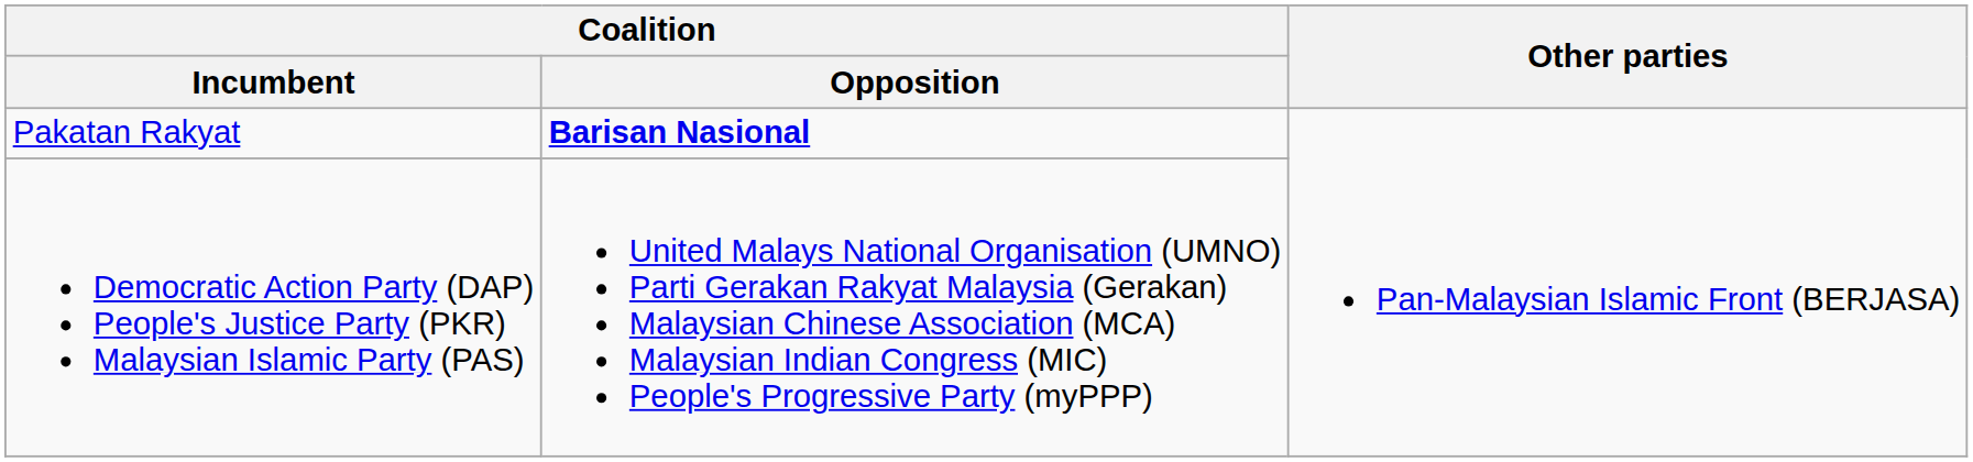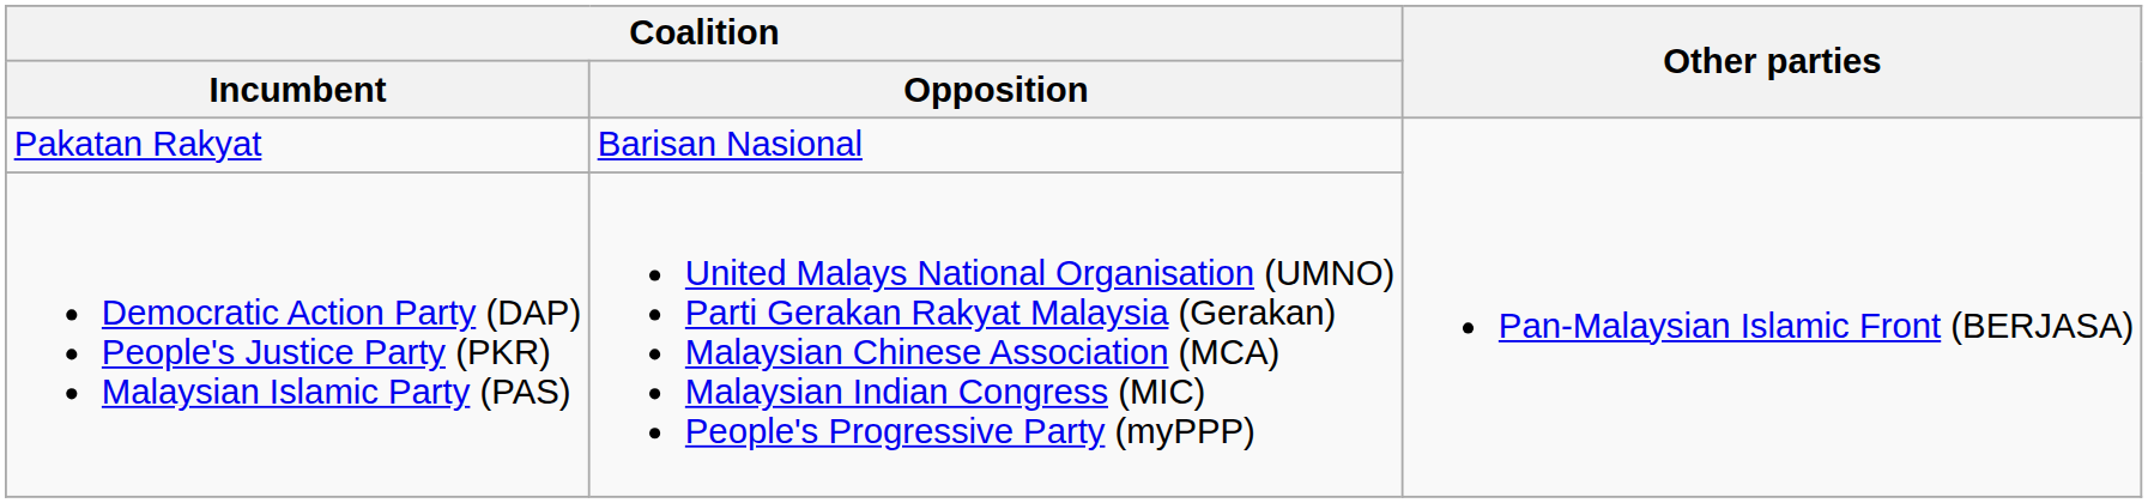Pakatan Rakyat | Coalition / Opposition: bold -> normal
